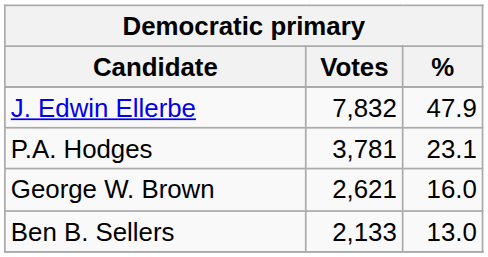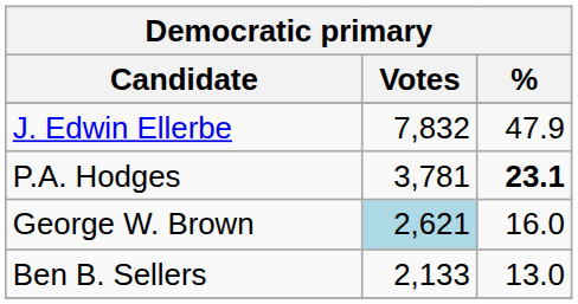P.A. Hodges | %: normal -> bold
George W. Brown | Votes: no background -> lightblue background
